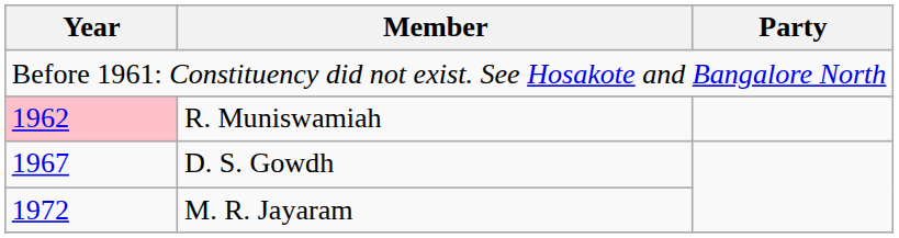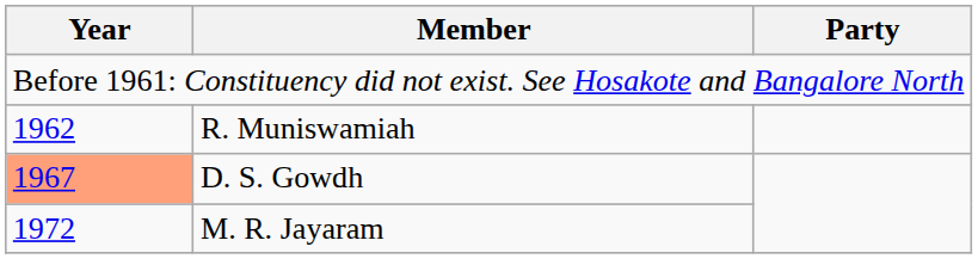R. Muniswamiah | Year: pink background -> no background
D. S. Gowdh | Year: no background -> lightsalmon background
